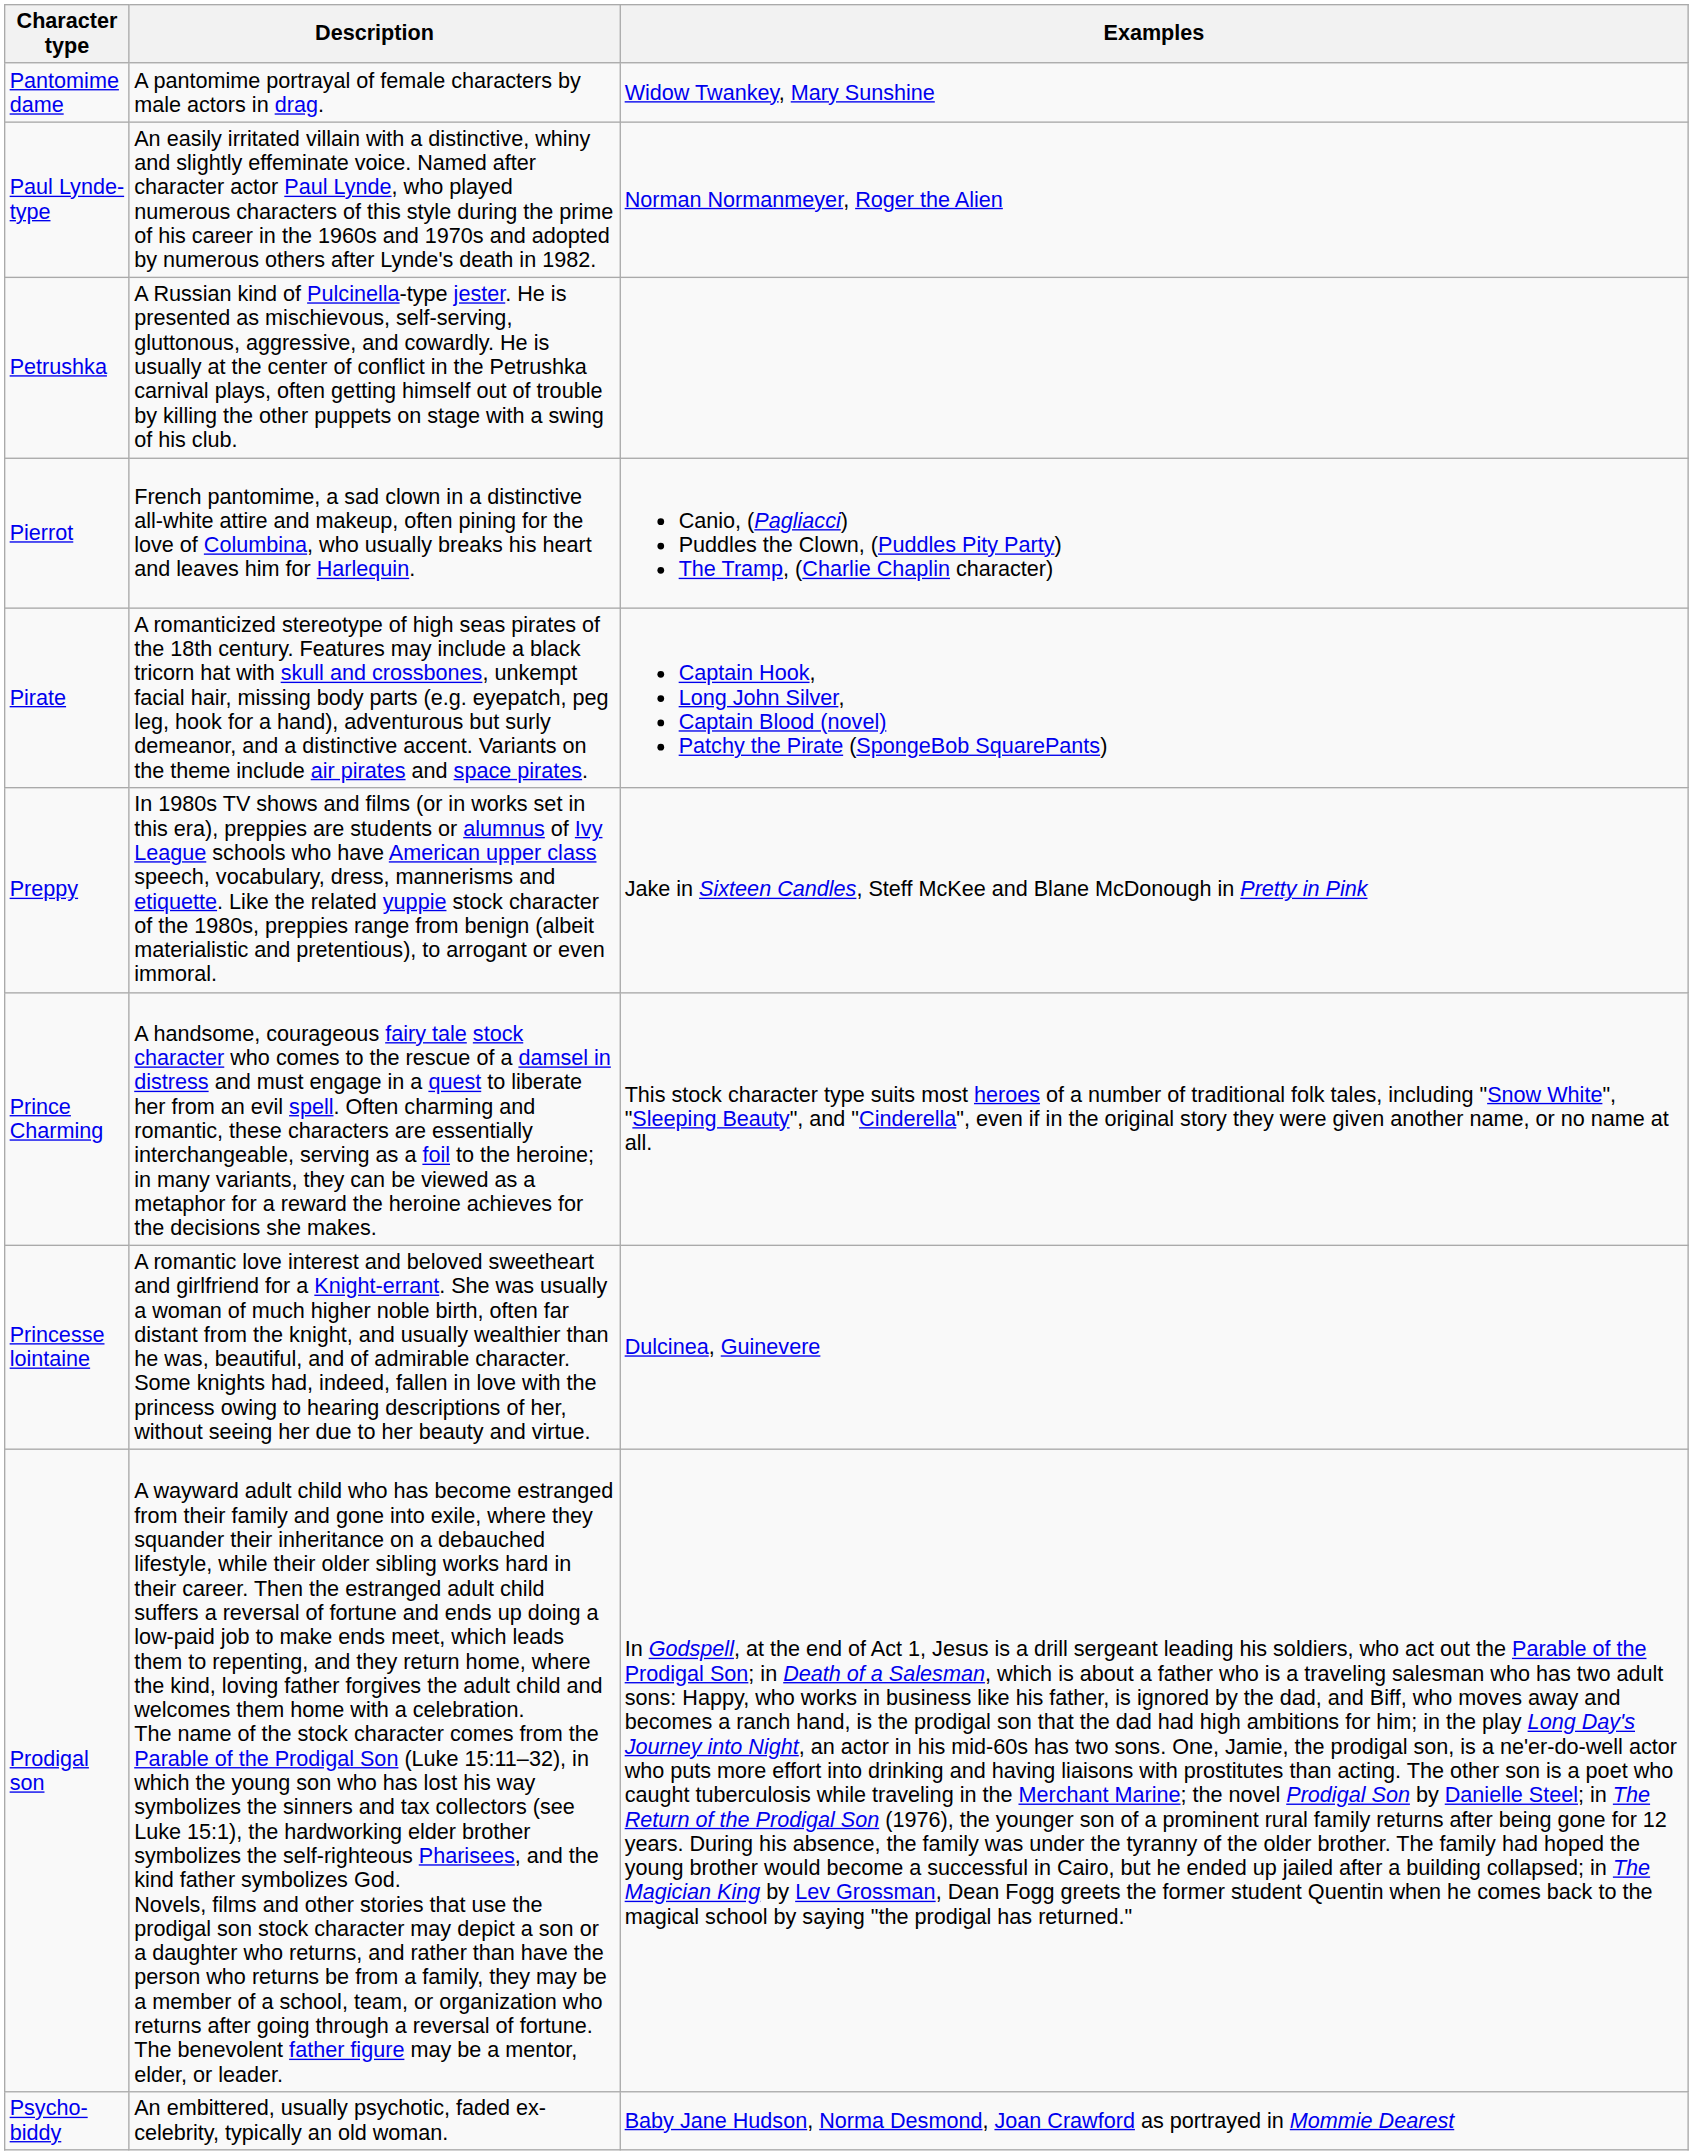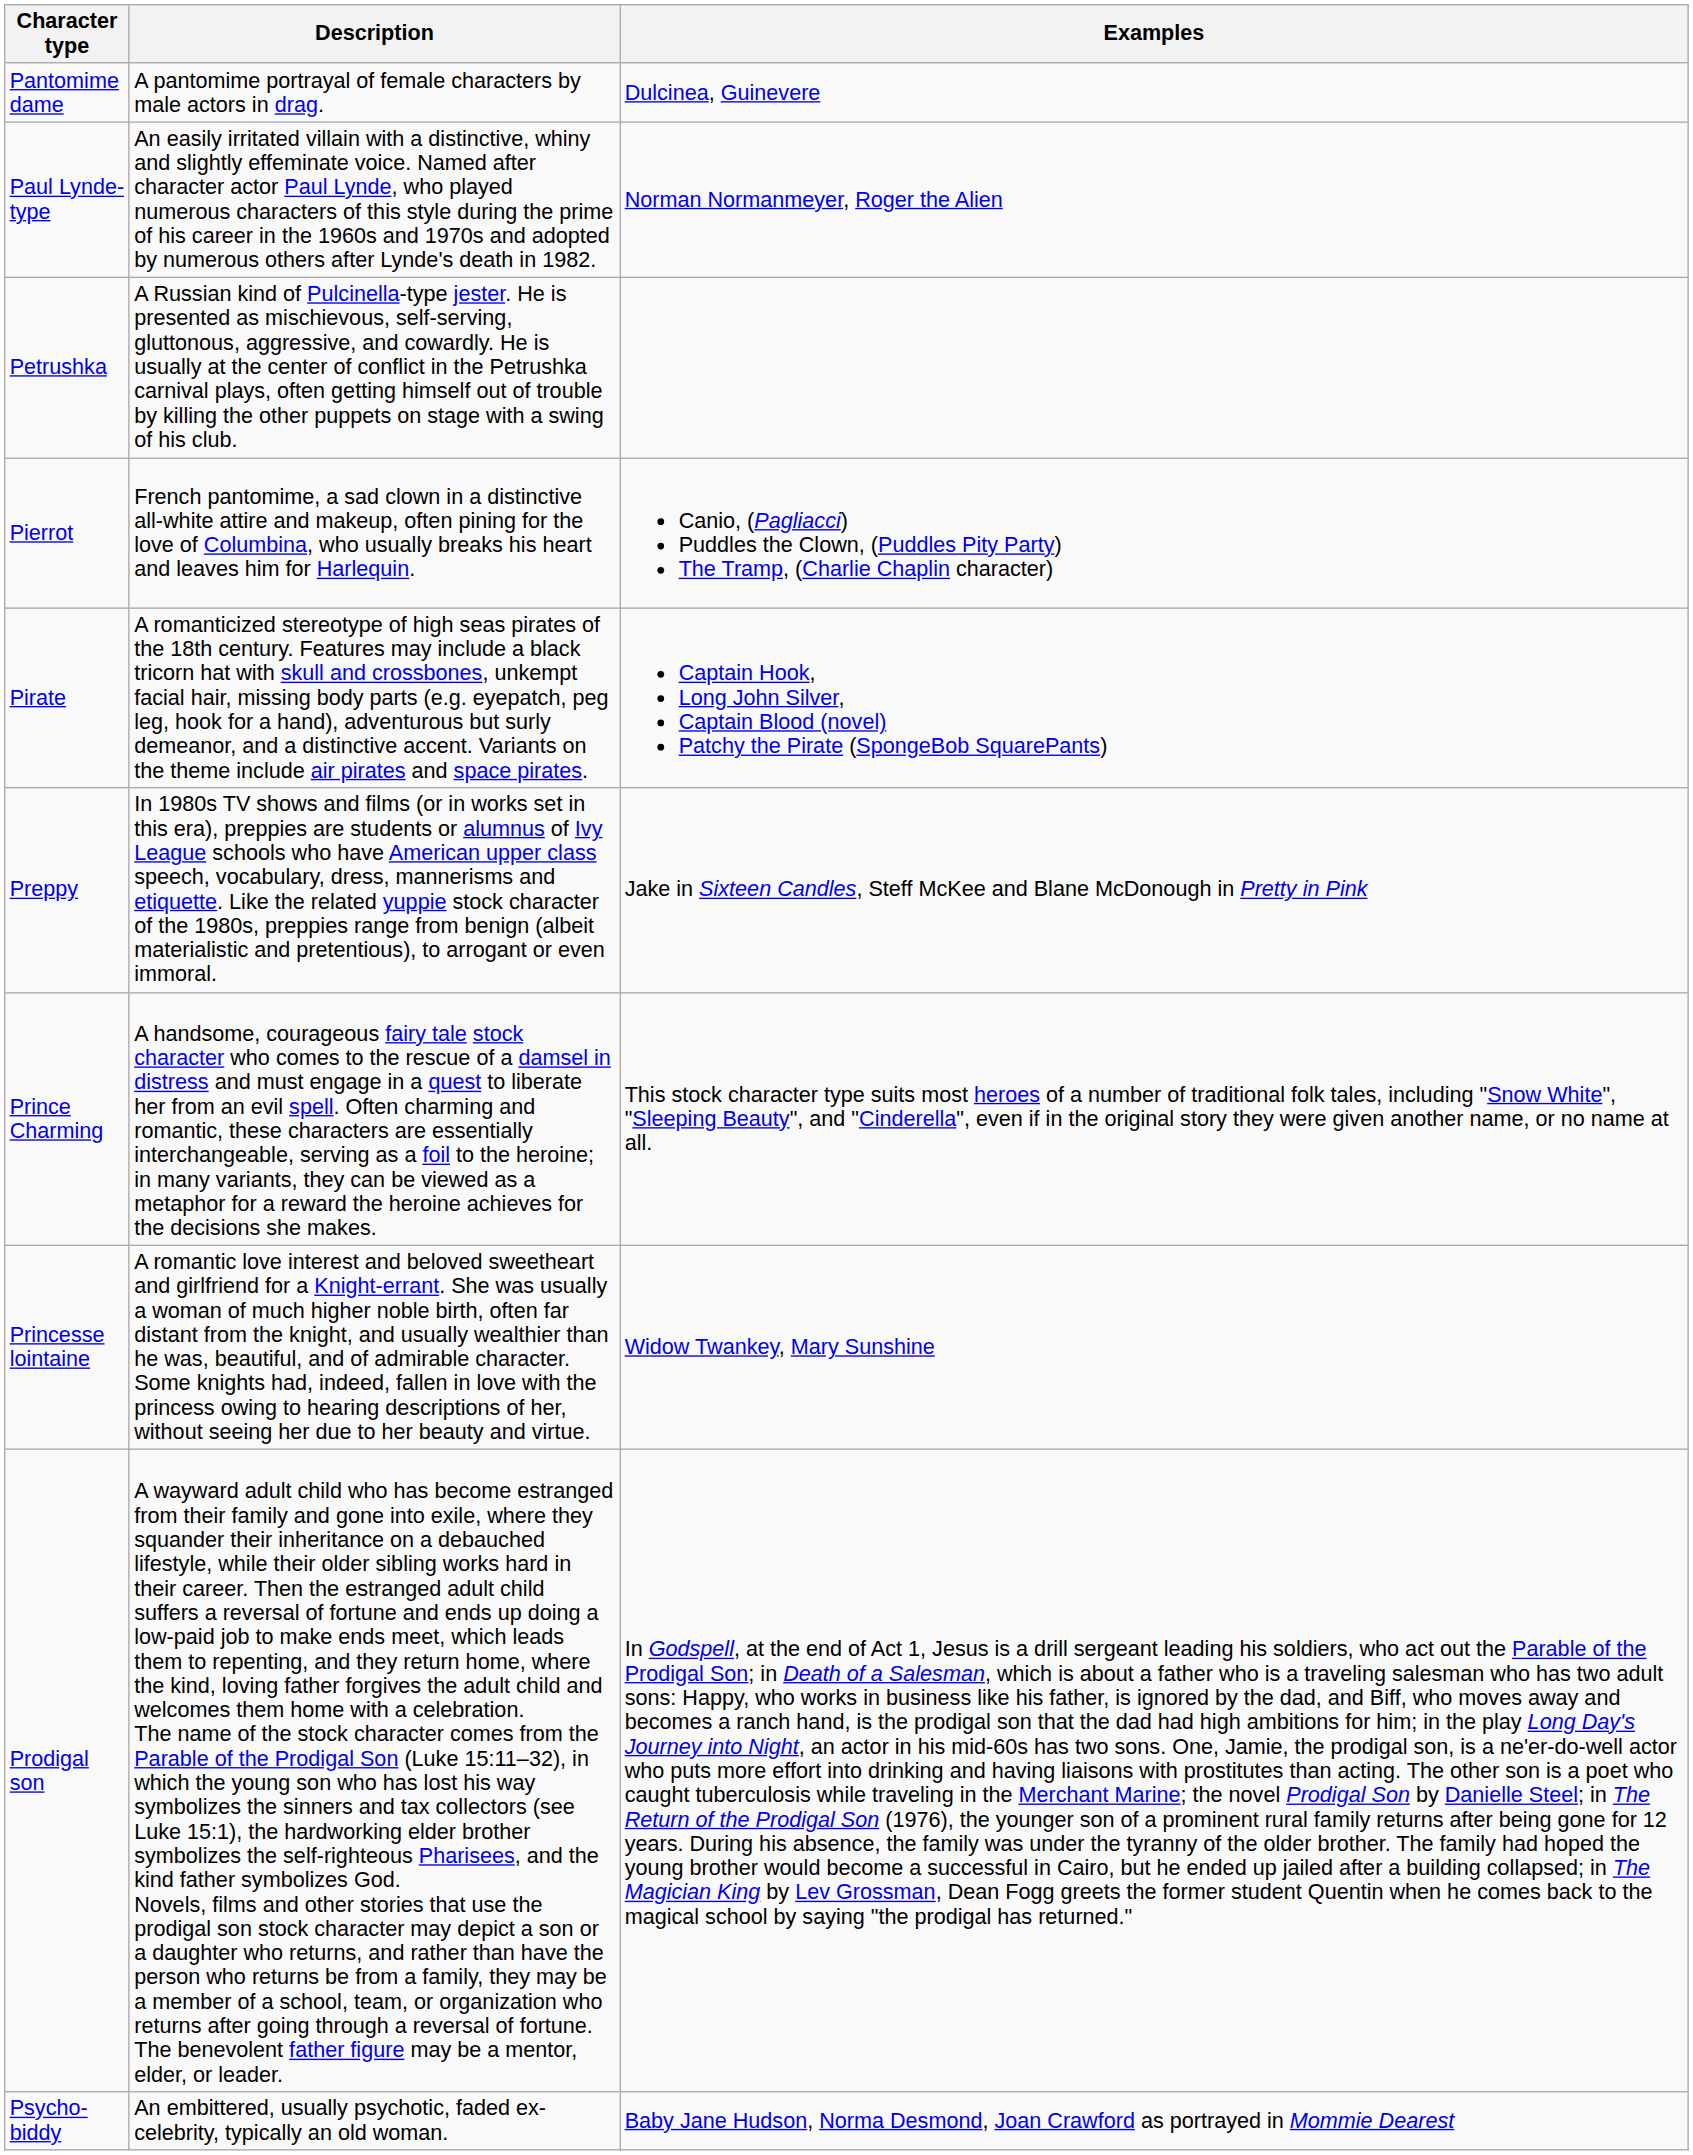Pantomime dame | Examples: Widow Twankey, Mary Sunshine -> Dulcinea, Guinevere
Princesse lointaine | Examples: Dulcinea, Guinevere -> Widow Twankey, Mary Sunshine
